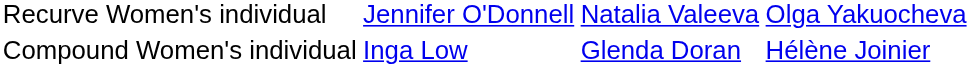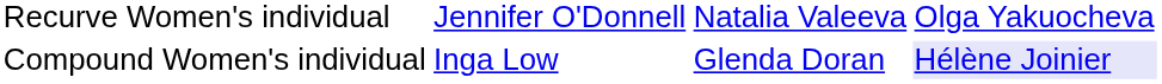Compound Women's individual | column 4: no background -> lavender background
